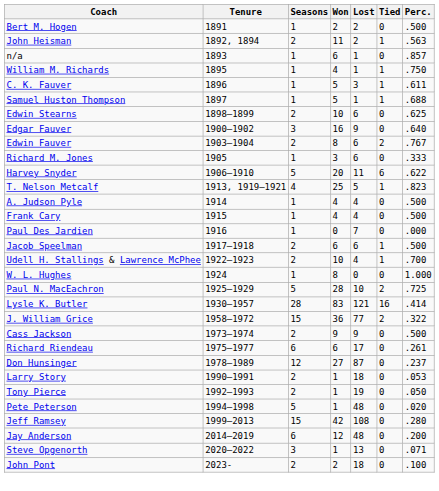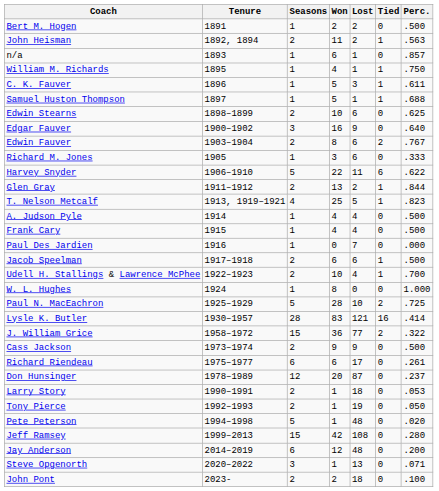Harvey Snyder | Won: 20 -> 22
+ row: Glen Gray | 1911–1912 | 2 | 13 | 2 | 1 | .844
Don Hunsinger | Won: 27 -> 20
